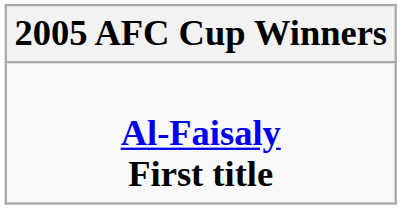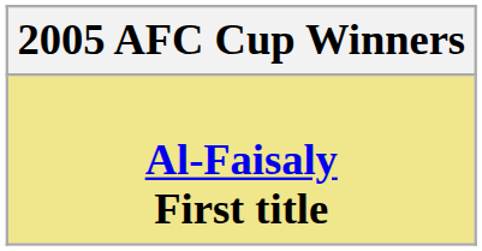row 2 | column 1: no background -> khaki background
